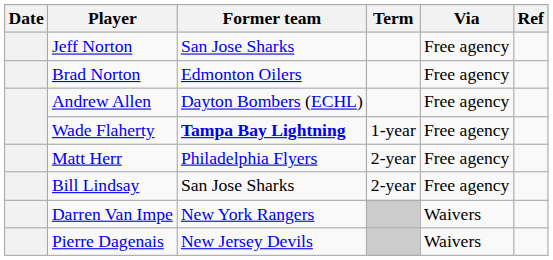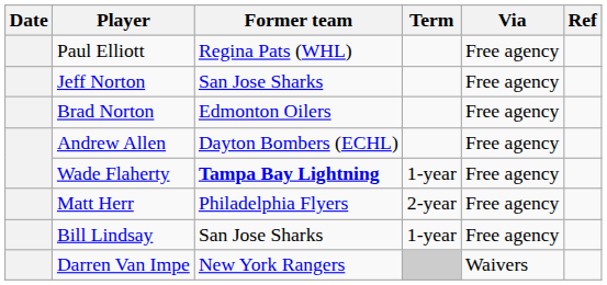+ row: Paul Elliott | Regina Pats (WHL) | Free agency
Bill Lindsay | Term: 2-year -> 1-year
- row: Pierre Dagenais | New Jersey Devils | Waivers
